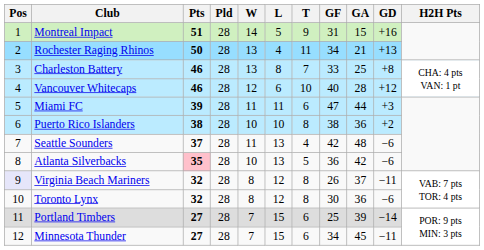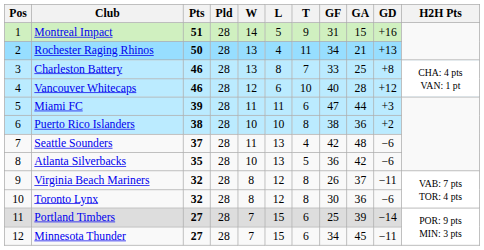Atlanta Silverbacks | Pts: pink background -> no background
Virginia Beach Mariners | Pos: lavender background -> no background
